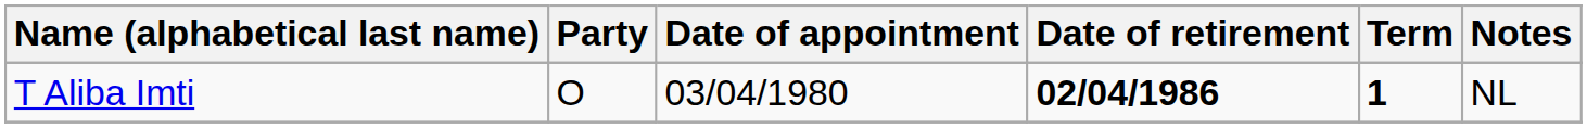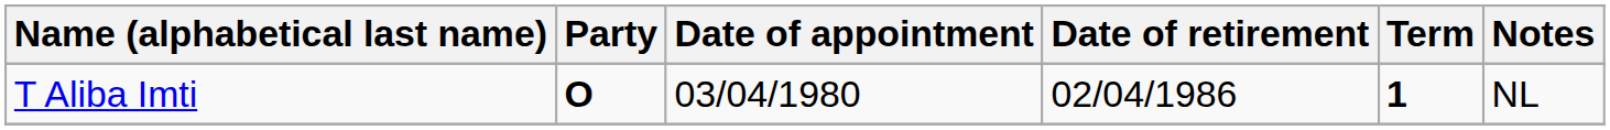T Aliba Imti | Party: normal -> bold
T Aliba Imti | Date of retirement: bold -> normal
